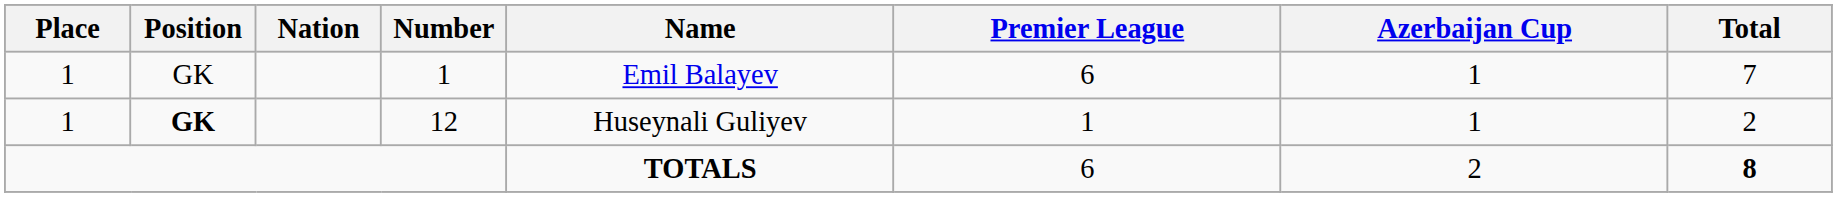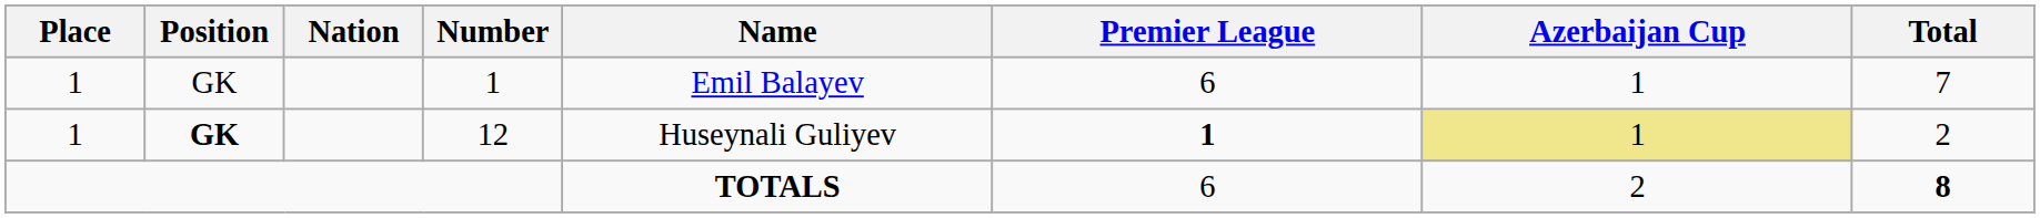12 | Premier League: normal -> bold
12 | Azerbaijan Cup: no background -> khaki background
